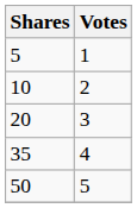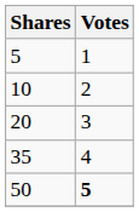50 | Votes: normal -> bold
